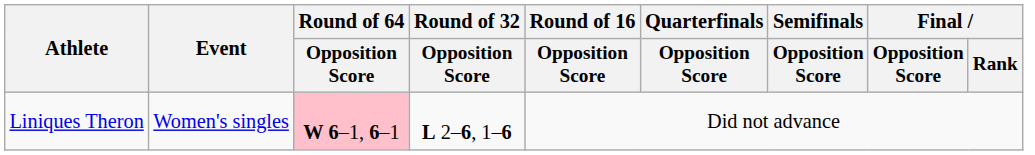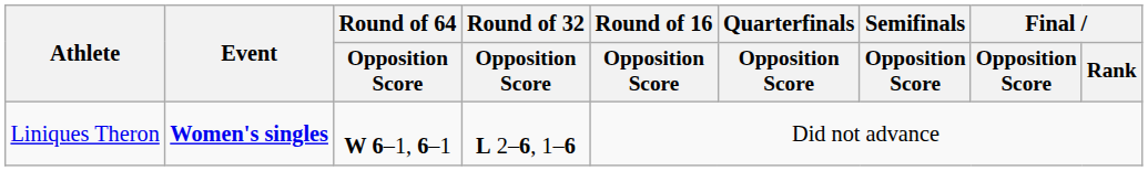Liniques Theron | Event: normal -> bold
Liniques Theron | Round of 64 / Opposition Score: pink background -> no background
